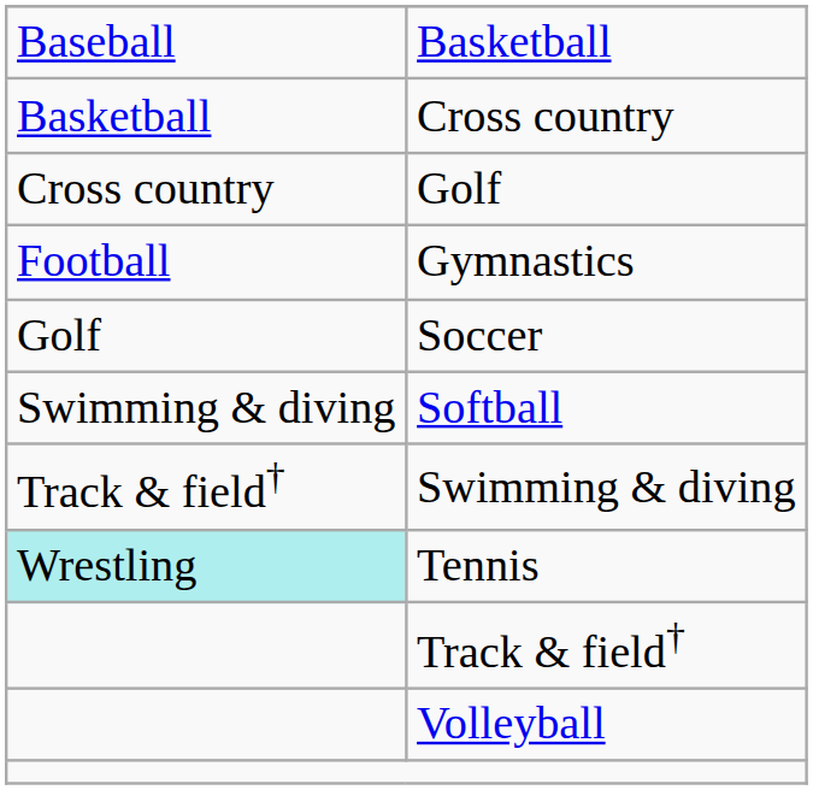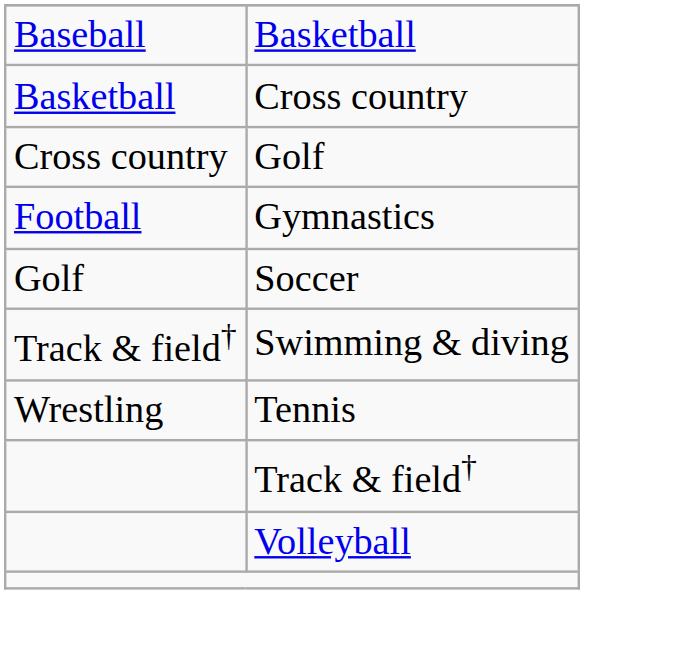- row: Swimming & diving | Softball
Tennis | column 1: paleturquoise background -> no background
